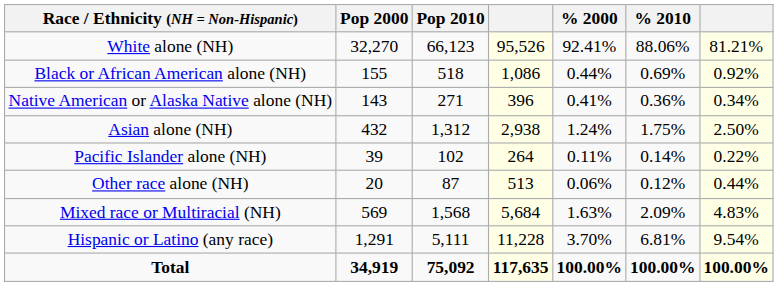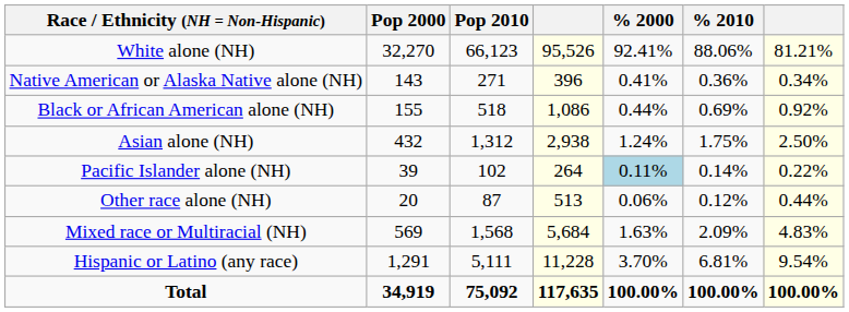rows swapped: Black or African American alone (NH) <-> Native American or Alaska Native alone (NH)
Pacific Islander alone (NH) | % 2000: no background -> lightblue background
